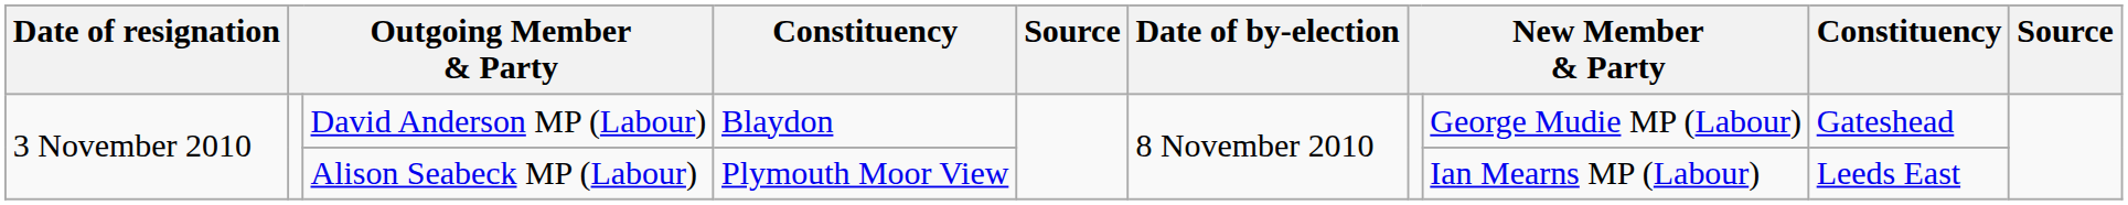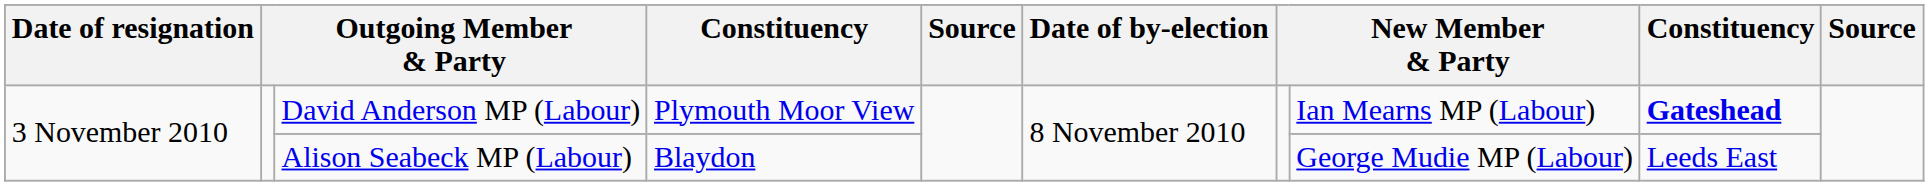David Anderson MP (Labour) | column 4: Blaydon -> Plymouth Moor View
David Anderson MP (Labour) | column 8: George Mudie MP (Labour) -> Ian Mearns MP (Labour)
David Anderson MP (Labour) | column 9: normal -> bold
Alison Seabeck MP (Labour) | column 4: Plymouth Moor View -> Blaydon
Alison Seabeck MP (Labour) | column 8: Ian Mearns MP (Labour) -> George Mudie MP (Labour)
